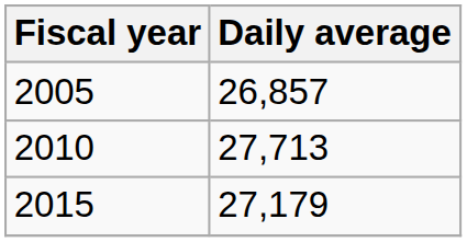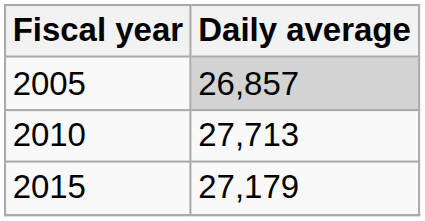2005 | Daily average: no background -> lightgrey background
